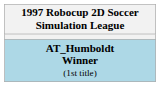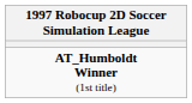row 3 | column 1: lightblue background -> no background
